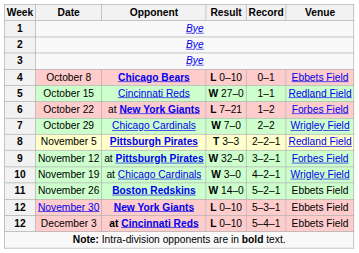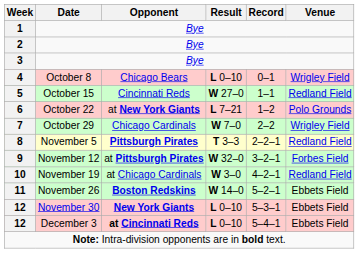4 | Opponent: bold -> normal
4 | Venue: Ebbets Field -> Wrigley Field
6 | Venue: Forbes Field -> Polo Grounds
10 | Venue: Wrigley Field -> Redland Field
